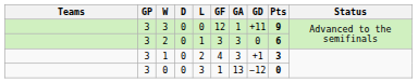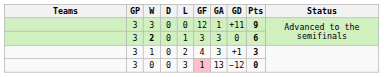row 3 | W: normal -> bold
row 5 | GF: no background -> pink background
